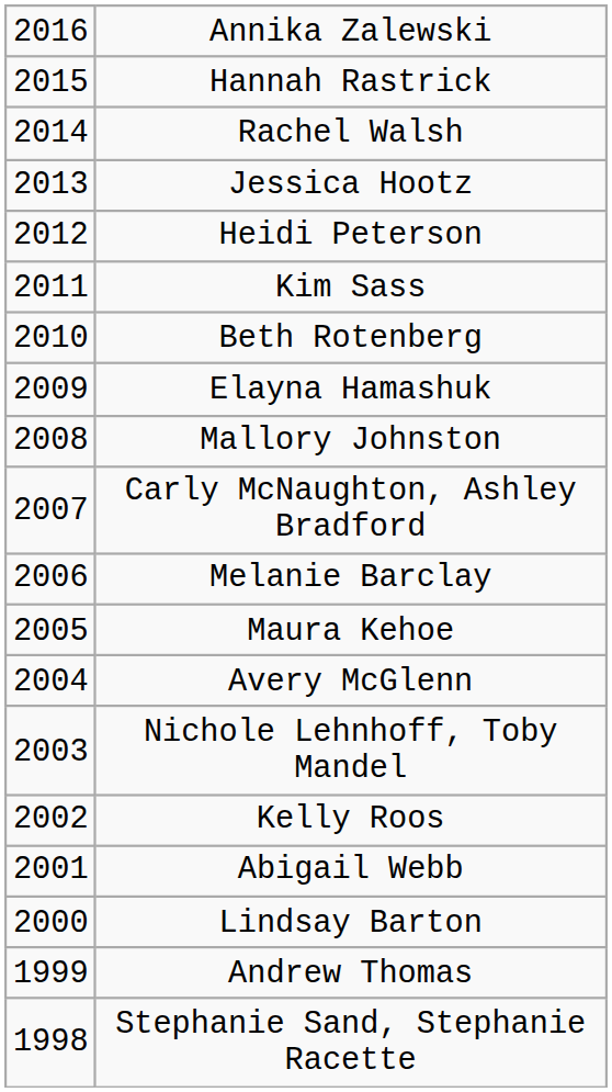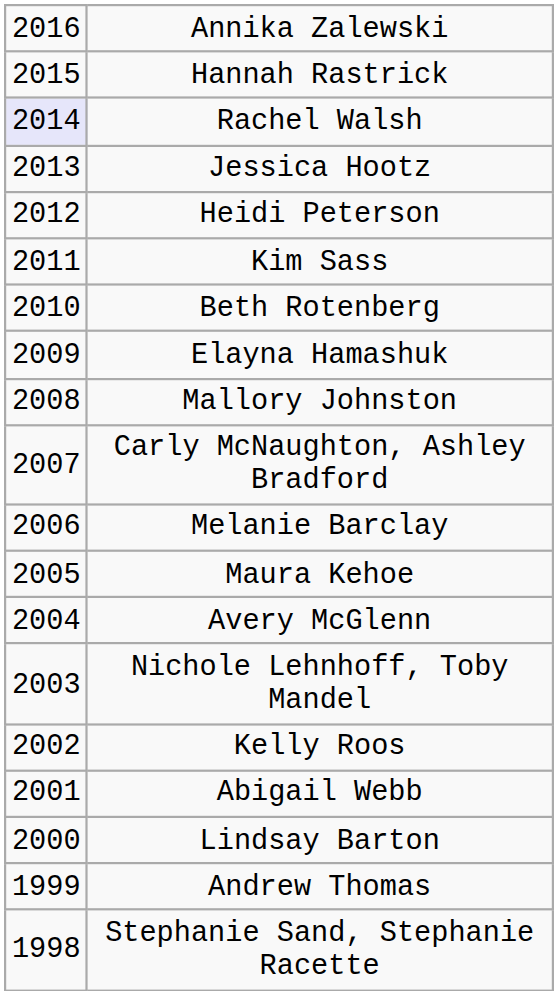Rachel Walsh | column 1: no background -> lavender background
